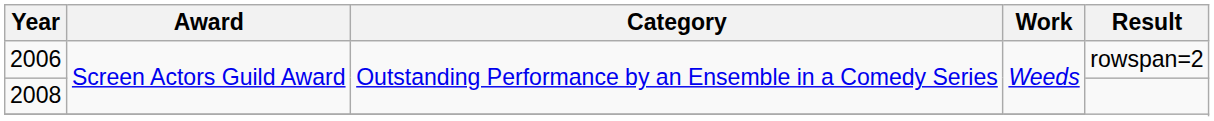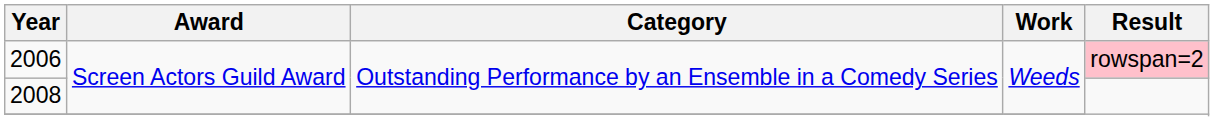2006 | Result: no background -> pink background
